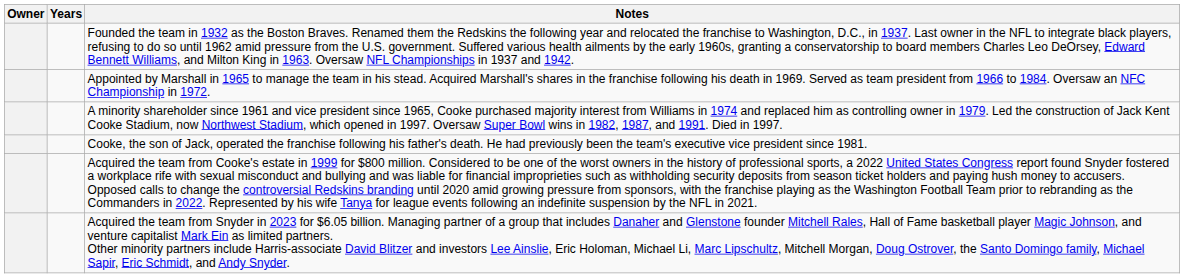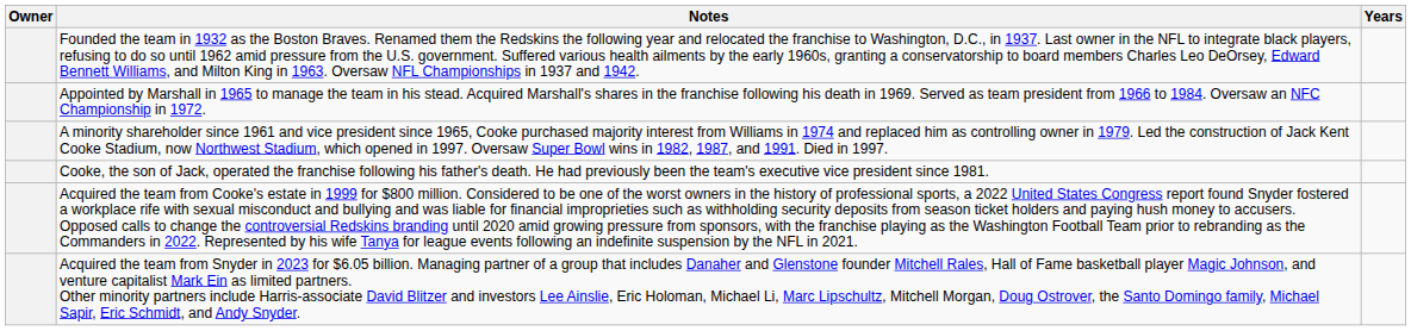columns swapped: Years <-> Notes
